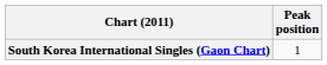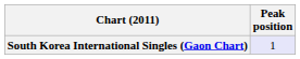South Korea International Singles (Gaon Chart) | Peak position: no background -> lavender background
